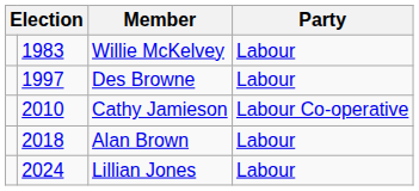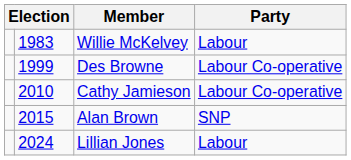Des Browne | column 2: 1997 -> 1999
Des Browne | Party: Labour -> Labour Co-operative
Alan Brown | column 2: 2018 -> 2015
Alan Brown | Party: Labour -> SNP
